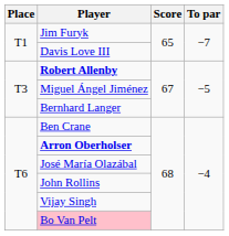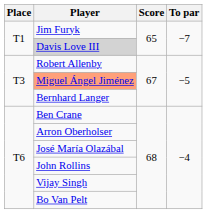Davis Love III | Player: no background -> lightgrey background
Robert Allenby | Player: bold -> normal
Miguel Ángel Jiménez | Player: no background -> lightsalmon background
Arron Oberholser | Player: bold -> normal
Bo Van Pelt | Player: pink background -> no background
